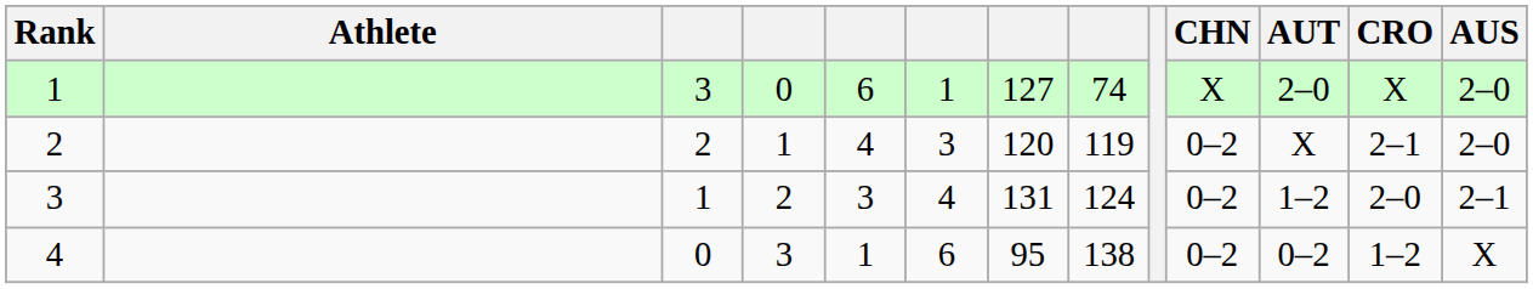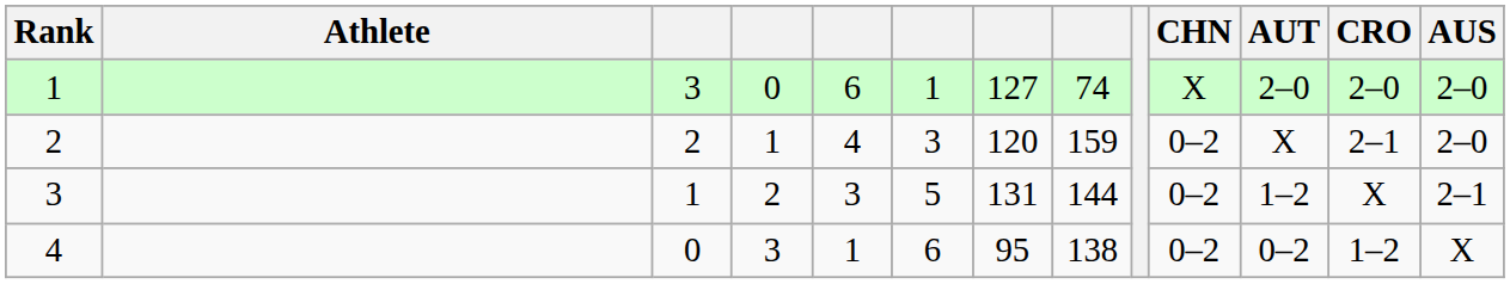row 2 | CRO: X -> 2–0
row 3 | column 8: 119 -> 159
row 4 | column 6: 4 -> 5
row 4 | column 8: 124 -> 144
row 4 | CRO: 2–0 -> X
